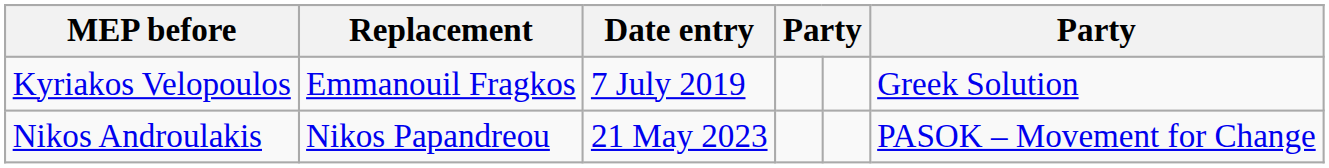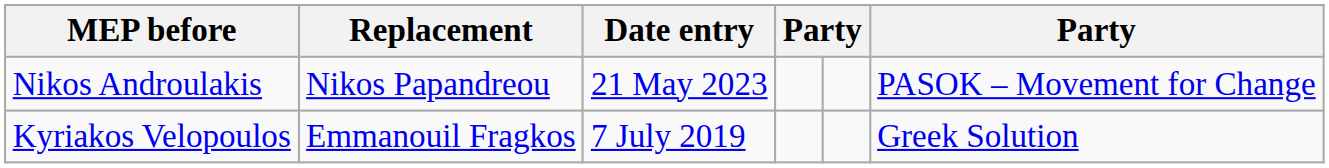rows swapped: Kyriakos Velopoulos <-> Nikos Androulakis
